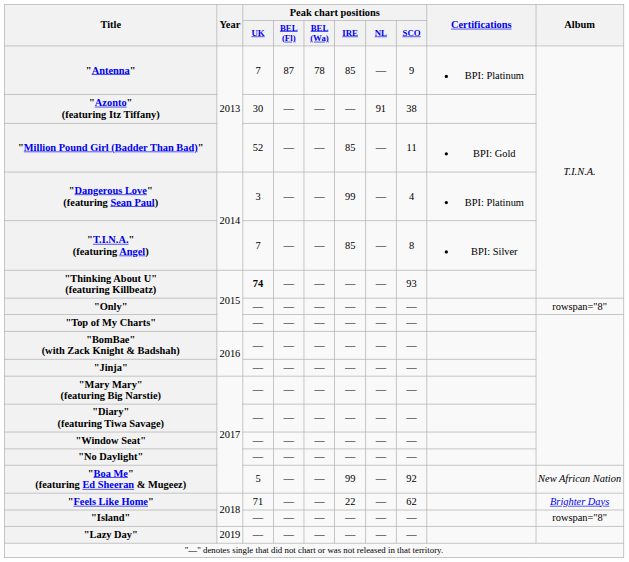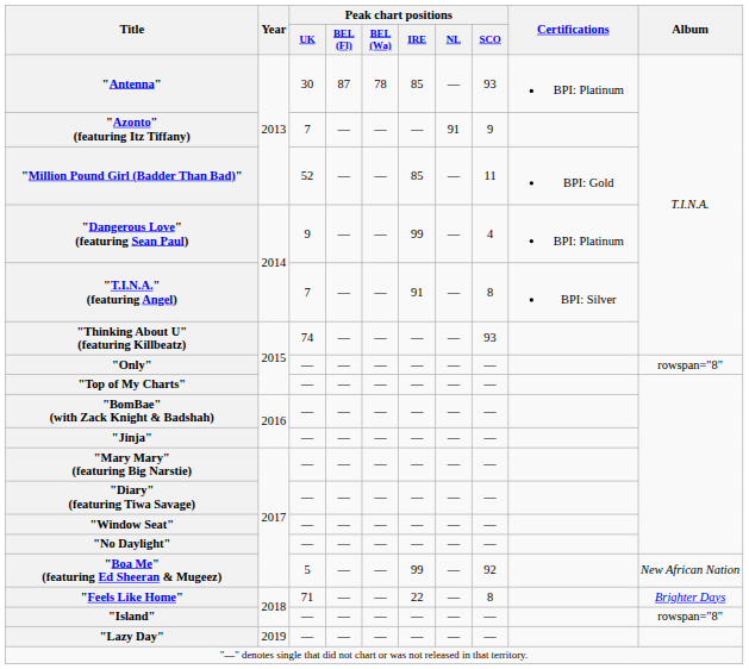"Antenna" | Peak chart positions / UK: 7 -> 30
"Antenna" | Peak chart positions / SCO: 9 -> 93
"Azonto" (featuring Itz Tiffany) | Peak chart positions / UK: 30 -> 7
"Azonto" (featuring Itz Tiffany) | Peak chart positions / SCO: 38 -> 9
"Dangerous Love" (featuring Sean Paul) | Peak chart positions / UK: 3 -> 9
"T.I.N.A." (featuring Angel) | Peak chart positions / IRE: 85 -> 91
"Thinking About U" (featuring Killbeatz) | Peak chart positions / UK: bold -> normal
"Feels Like Home" | Peak chart positions / SCO: 62 -> 8
